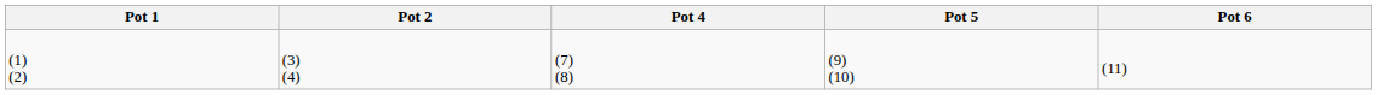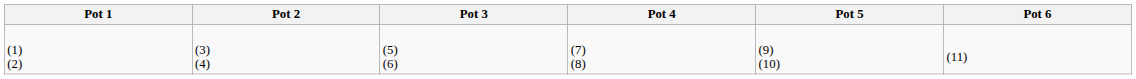+ column: Pot 3 | (5) (6)
